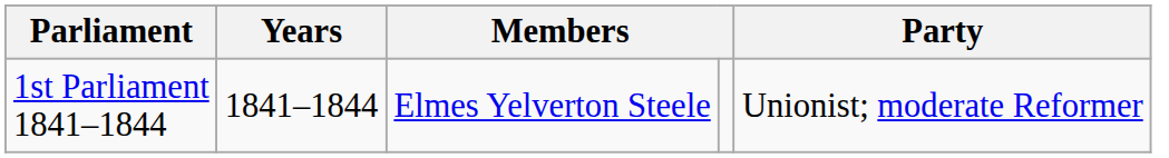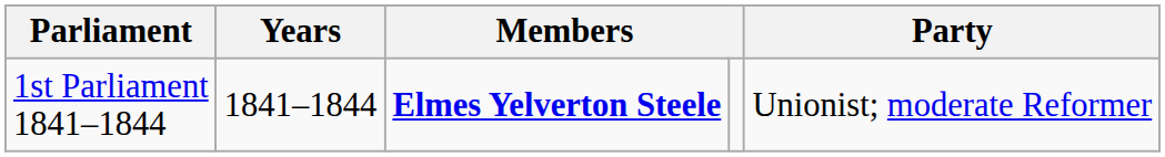1st Parliament 1841–1844 | column 3: normal -> bold
